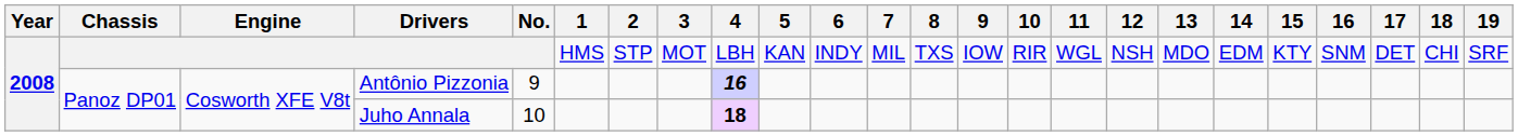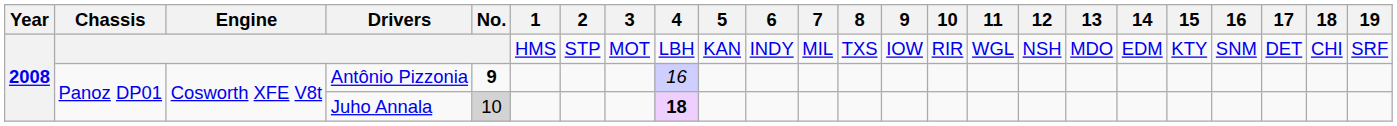Antônio Pizzonia | No.: normal -> bold
Antônio Pizzonia | 4: bold -> normal
Juho Annala | No.: no background -> lightgrey background
